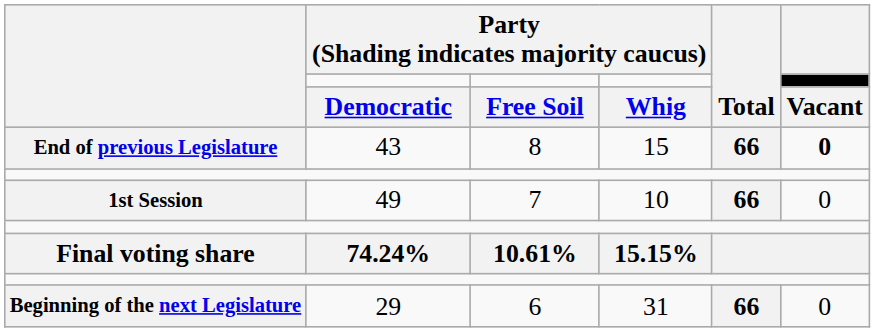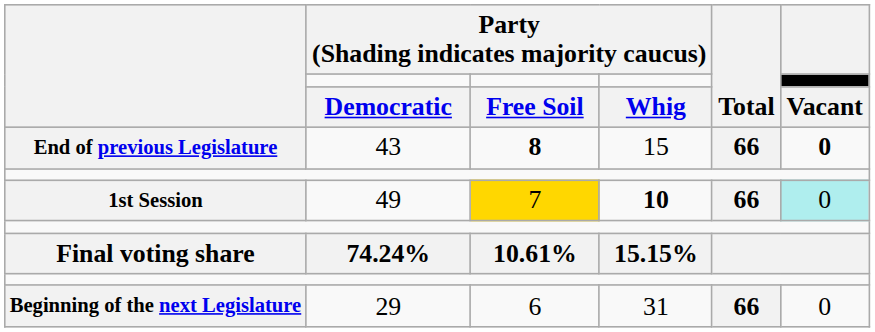End of previous Legislature | column 3: normal -> bold
1st Session | column 3: no background -> gold background
1st Session | column 4: normal -> bold
1st Session | column 6: no background -> paleturquoise background
